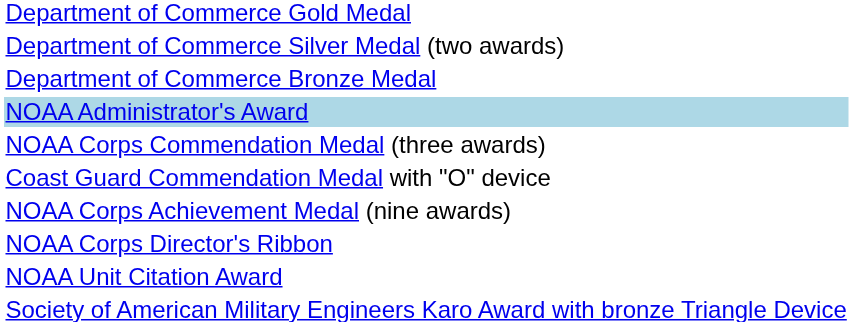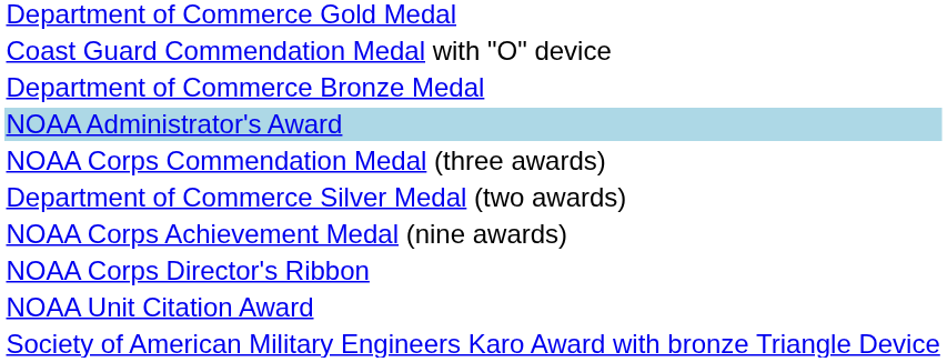row 2 | column 1: Department of Commerce Silver Medal (two awards) -> Coast Guard Commendation Medal with "O" device
row 6 | column 1: Coast Guard Commendation Medal with "O" device -> Department of Commerce Silver Medal (two awards)
